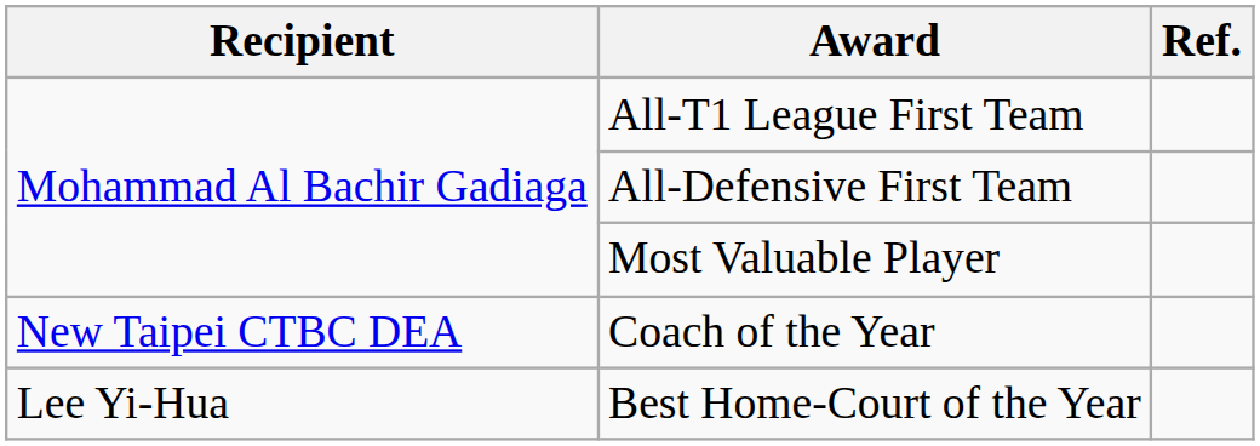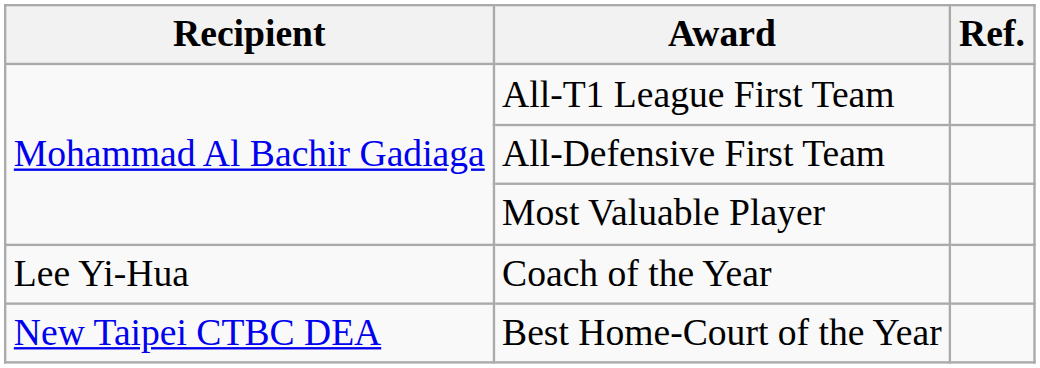Coach of the Year | Recipient: New Taipei CTBC DEA -> Lee Yi-Hua
Best Home-Court of the Year | Recipient: Lee Yi-Hua -> New Taipei CTBC DEA
